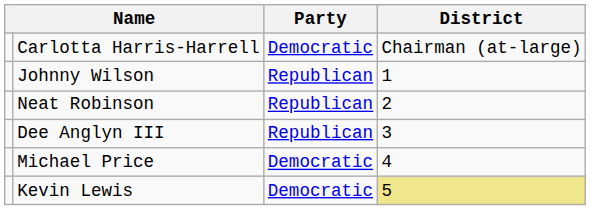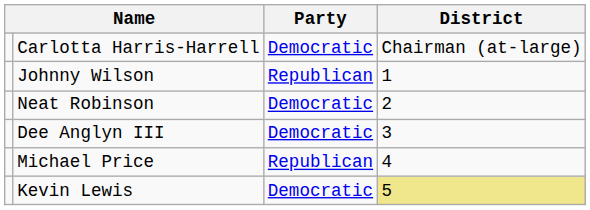Neat Robinson | Party: Republican -> Democratic
Dee Anglyn III | Party: Republican -> Democratic
Michael Price | Party: Democratic -> Republican
